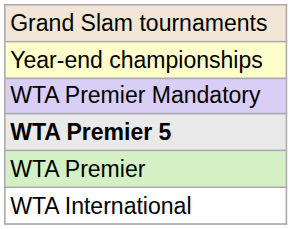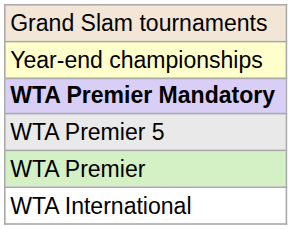row 3 | column 1: normal -> bold
row 4 | column 1: bold -> normal
